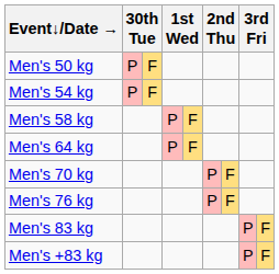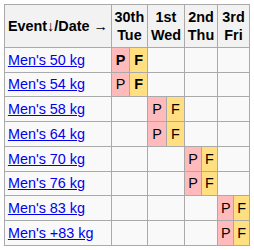Men's 50 kg | column 2: normal -> bold
Men's 50 kg | column 3: normal -> bold
Men's 54 kg | column 3: normal -> bold
